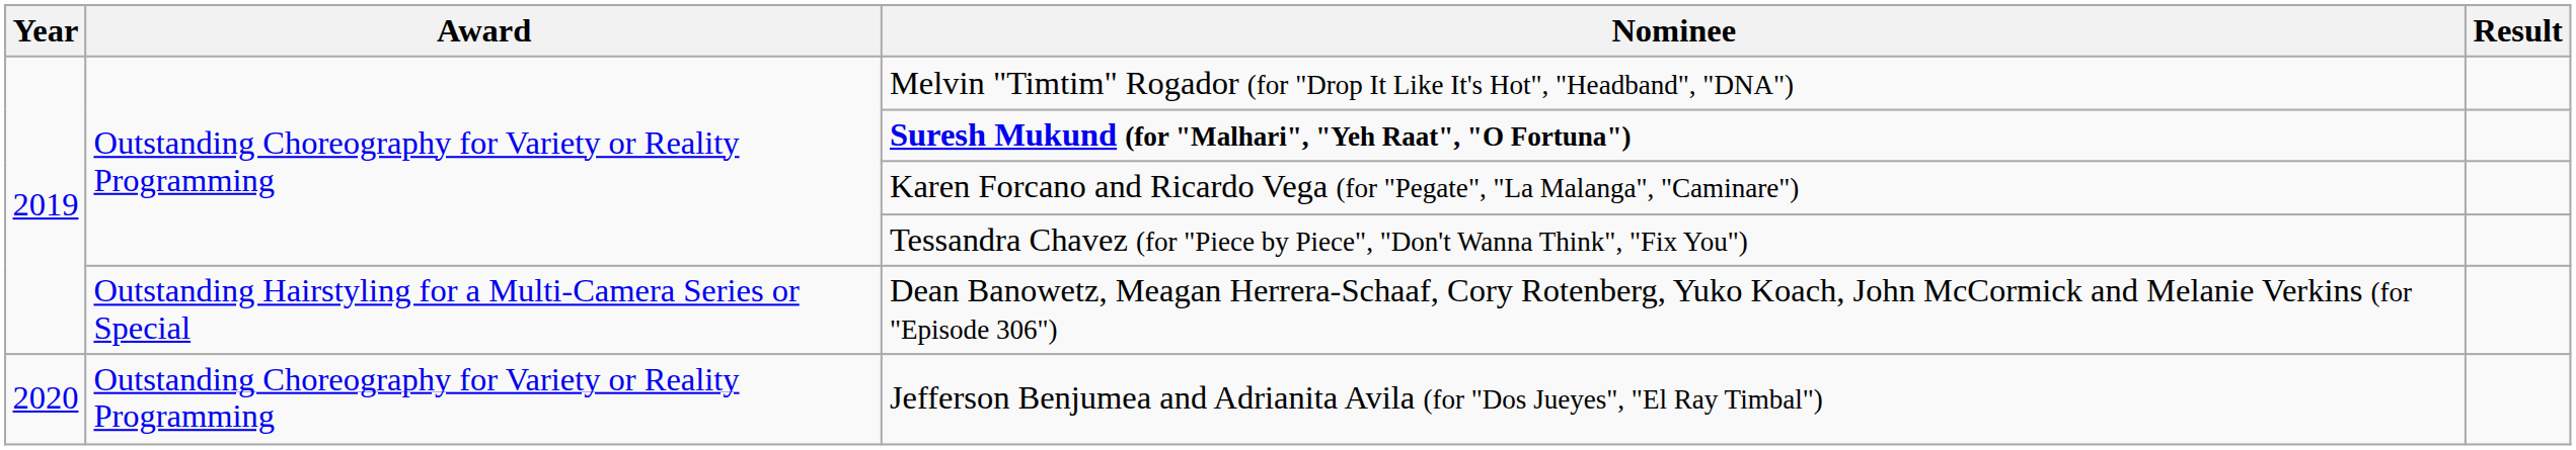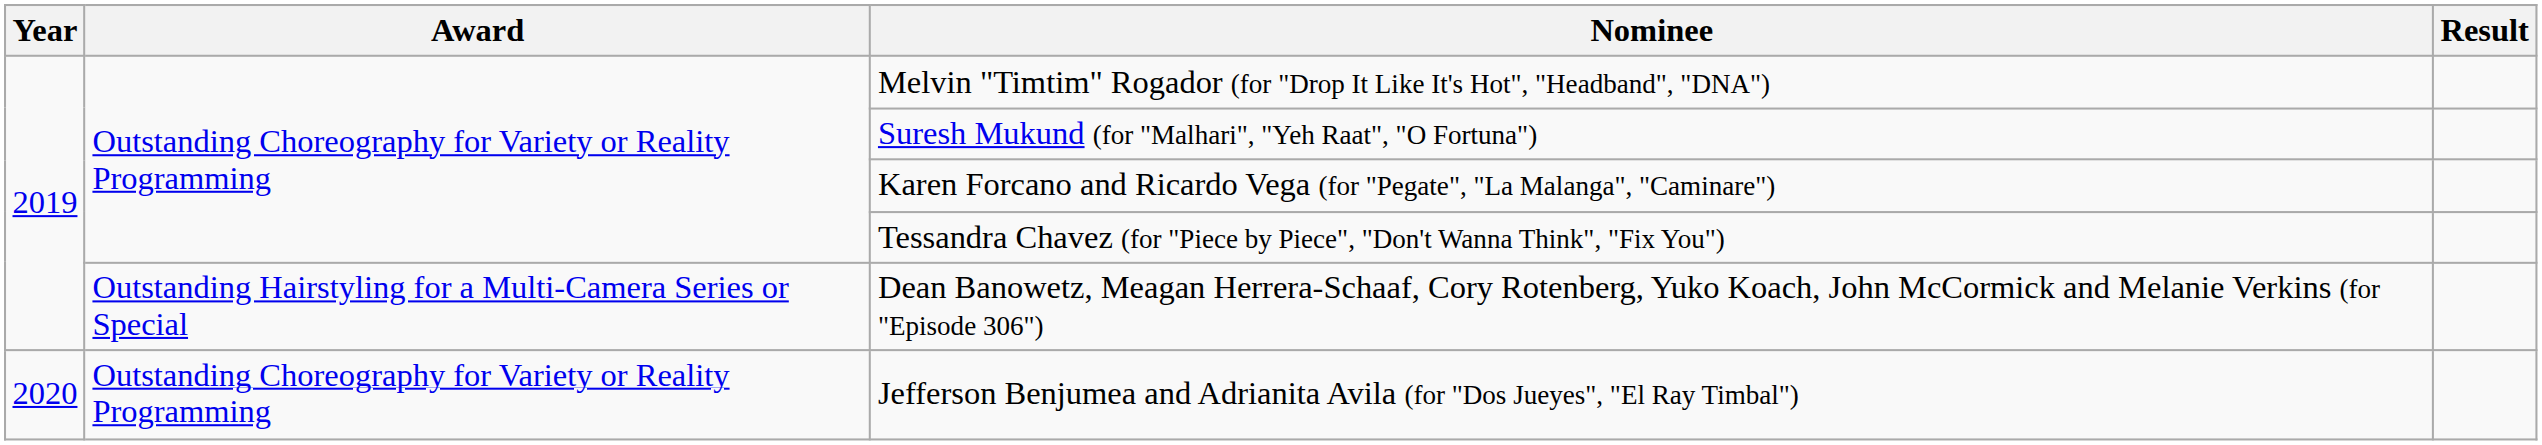Suresh Mukund (for "Malhari", "Yeh Raat", "O Fortuna") | Nominee: bold -> normal
